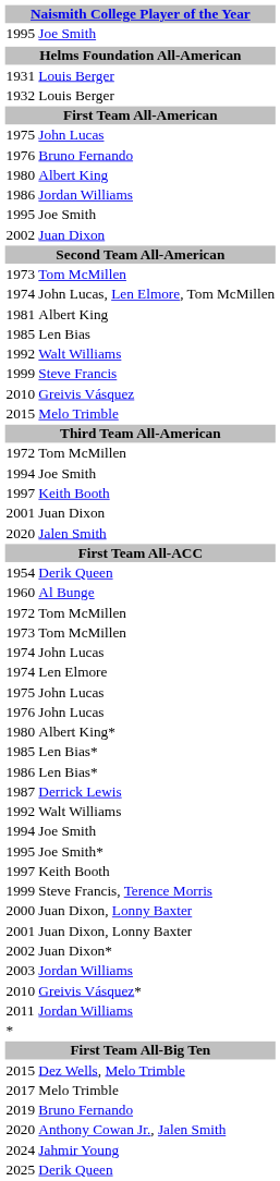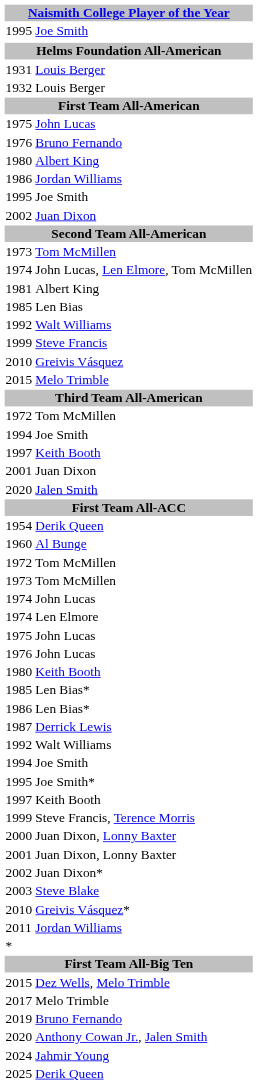row 37 | column 2: Albert King* -> Keith Booth
row 49 | column 2: Jordan Williams -> Steve Blake
